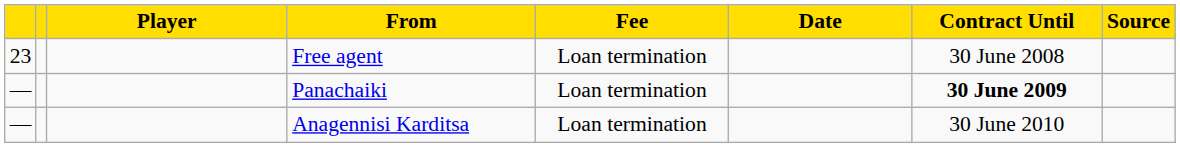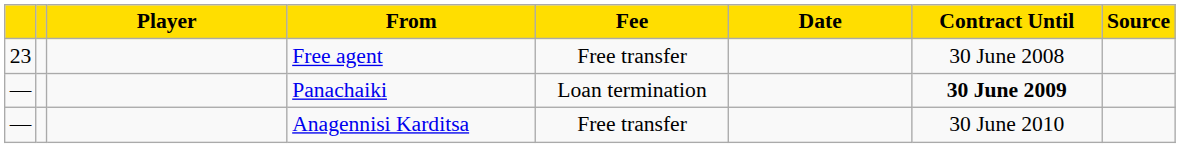Free agent | Fee: Loan termination -> Free transfer
Anagennisi Karditsa | Fee: Loan termination -> Free transfer
